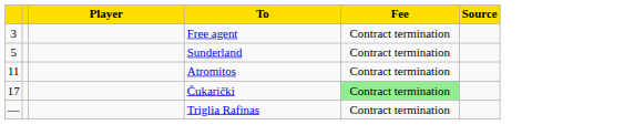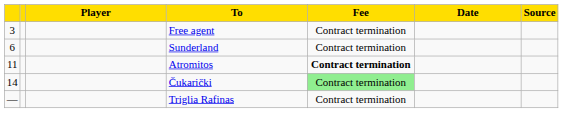+ column: Date
Sunderland | column 1: 5 -> 6
Atromitos | Fee: normal -> bold
Čukarički | column 1: 17 -> 14
